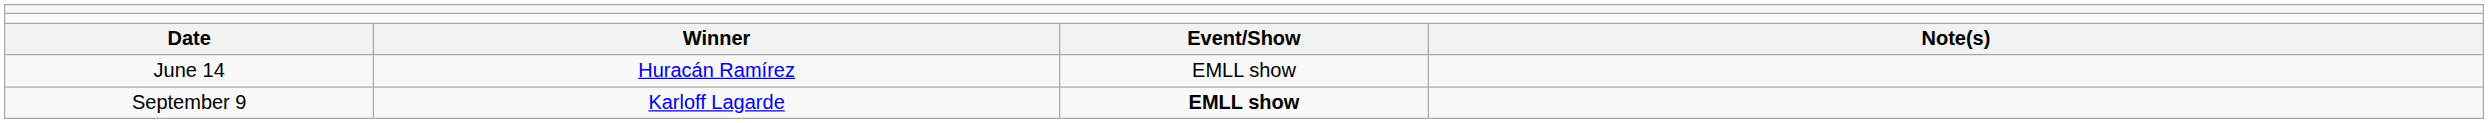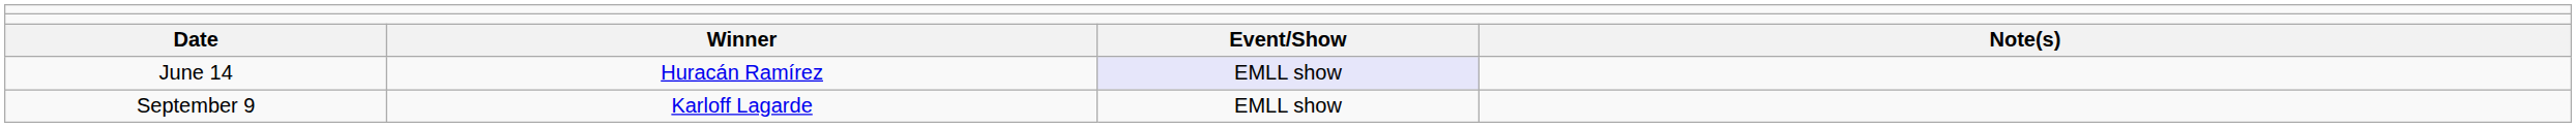June 14 | column 3: no background -> lavender background
September 9 | column 3: bold -> normal
